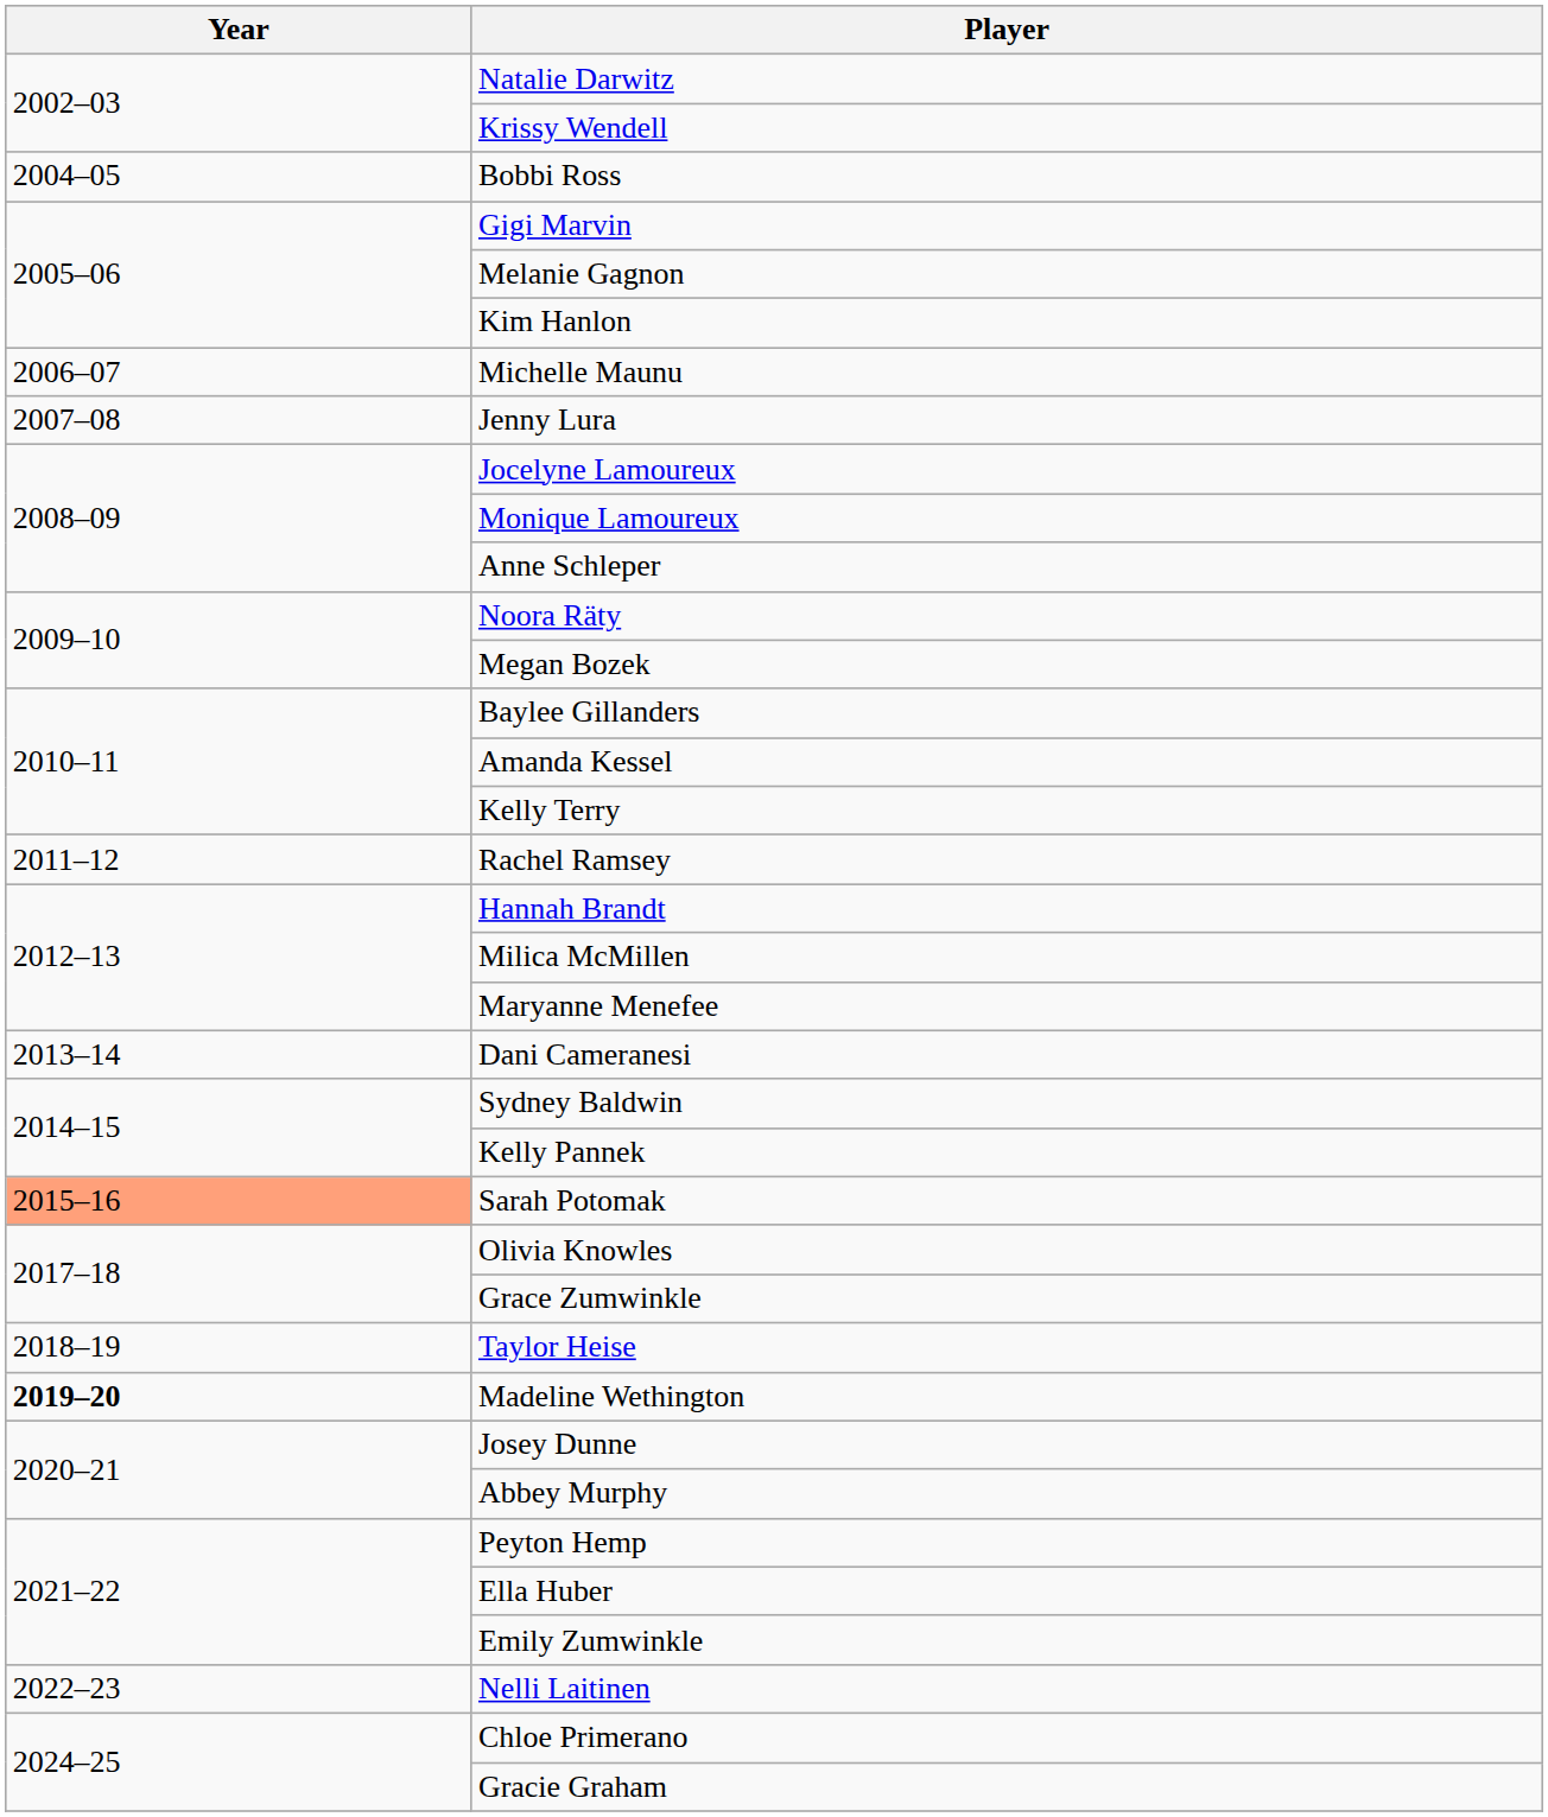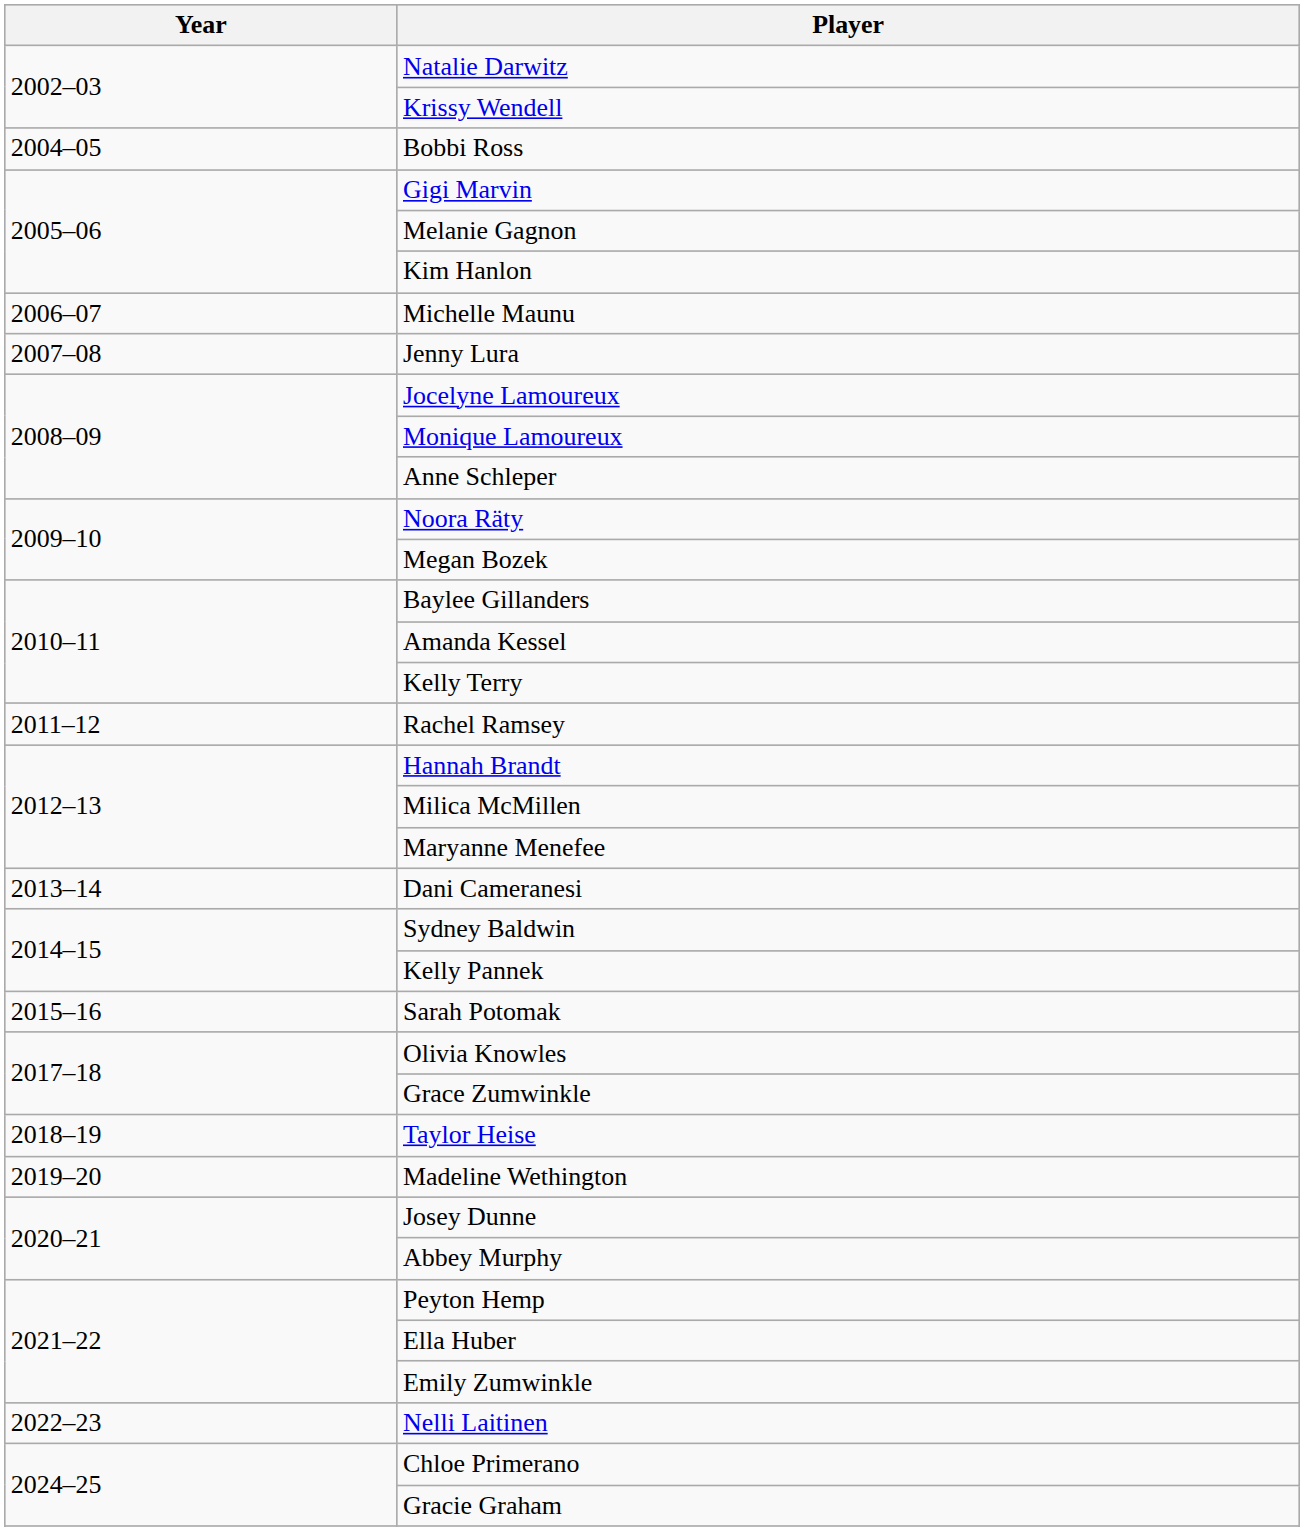Sarah Potomak | Year: lightsalmon background -> no background
Madeline Wethington | Year: bold -> normal
